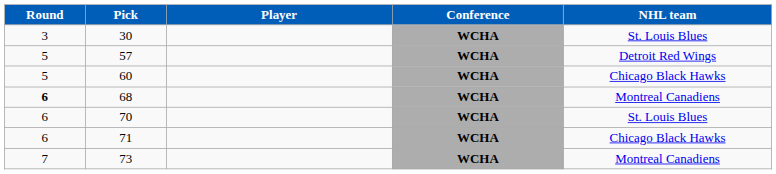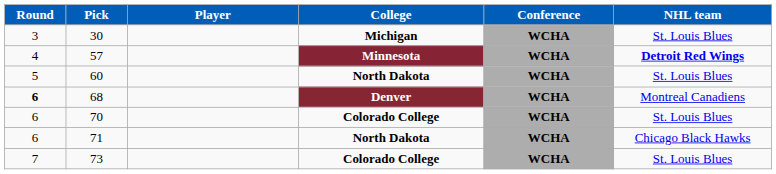+ column: College | Michigan | Minnesota | North Dakota | Denver | Colorado College | North Dakota | Colorado College
57 | Round: 5 -> 4
57 | NHL team: normal -> bold
60 | NHL team: Chicago Black Hawks -> St. Louis Blues
73 | NHL team: Montreal Canadiens -> St. Louis Blues
